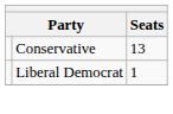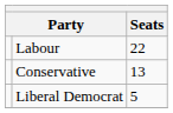+ row: Labour | 22
Liberal Democrat | Seats: 1 -> 5
